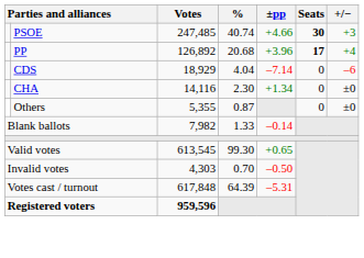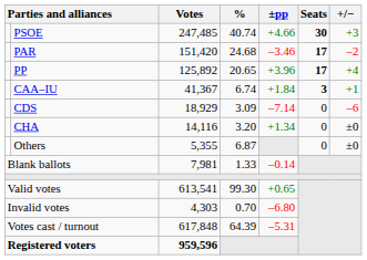+ row: PAR | 151,420 | 24.68 | –3.46 | 17 | –2
PP | Votes: 126,892 -> 125,892
PP | %: 20.68 -> 20.65
+ row: CAA–IU | 41,367 | 6.74 | +1.84 | 3 | +1
CDS | %: 4.04 -> 3.09
CHA | %: 2.30 -> 3.20
Others | %: 0.87 -> 6.87
Blank ballots | Votes: 7,982 -> 7,981
Valid votes | Votes: 613,545 -> 613,541
Invalid votes | ±pp: –0.50 -> –6.80
